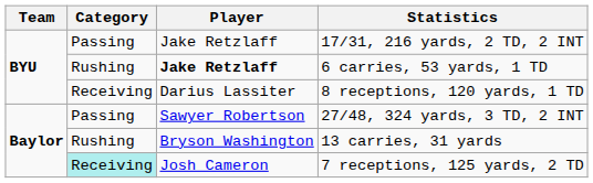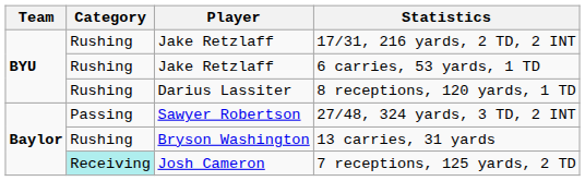17/31, 216 yards, 2 TD, 2 INT | Category: Passing -> Rushing
6 carries, 53 yards, 1 TD | Player: bold -> normal
8 receptions, 120 yards, 1 TD | Category: Receiving -> Rushing
